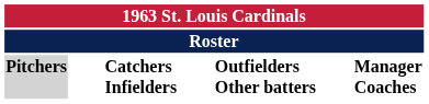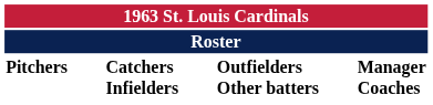Pitchers | column 1: lightgrey background -> no background
